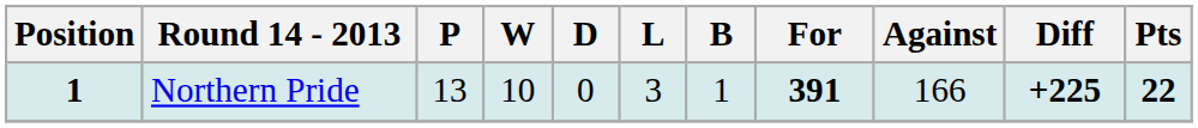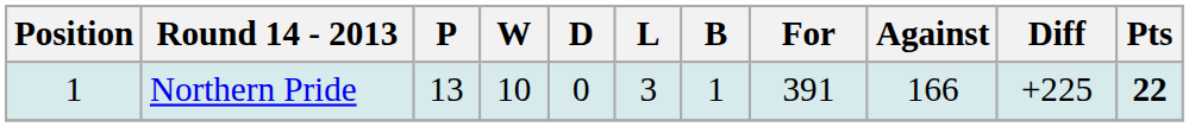Northern Pride | Position: bold -> normal
Northern Pride | For: bold -> normal
Northern Pride | Diff: bold -> normal
